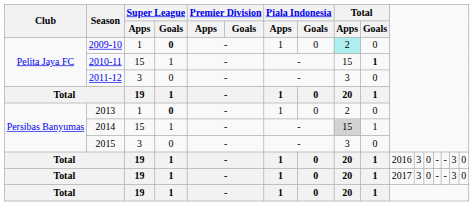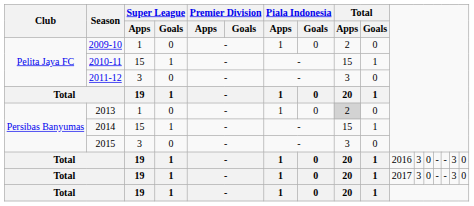2009-10 | Super League / Goals: bold -> normal
2009-10 | Total / Apps: paleturquoise background -> no background
2010-11 | Total / Goals: bold -> normal
2013 | Super League / Goals: bold -> normal
2013 | Total / Apps: no background -> lightgrey background
2014 | Total / Apps: lightgrey background -> no background
